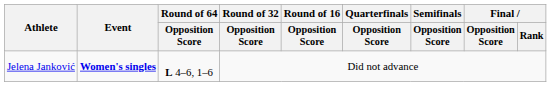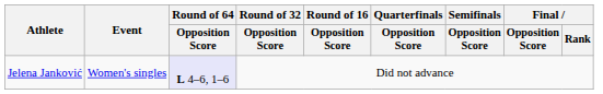Jelena Janković | Event: bold -> normal
Jelena Janković | Round of 64 / Opposition Score: no background -> lavender background
